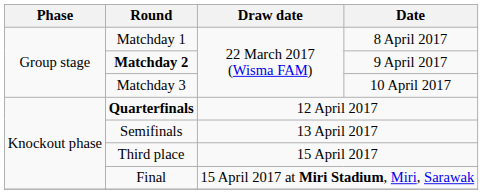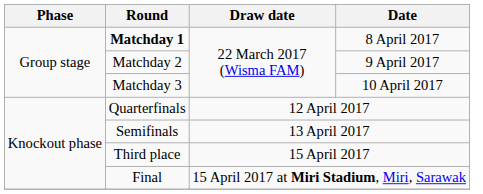Matchday 1 | Round: normal -> bold
Matchday 2 | Round: bold -> normal
Quarterfinals | Round: bold -> normal
